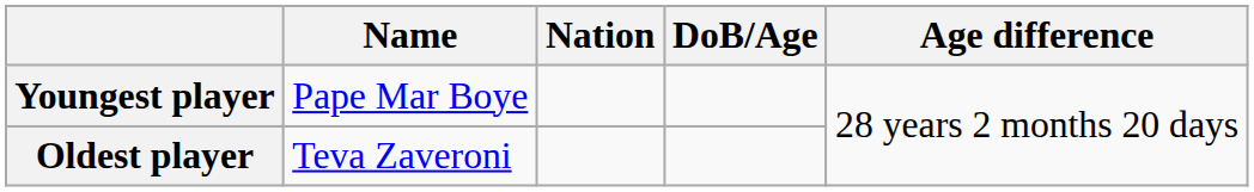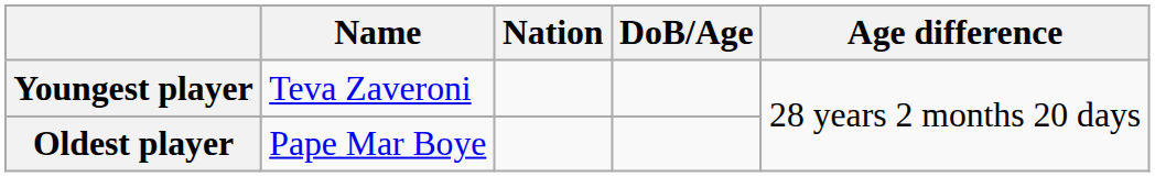Youngest player | Name: Pape Mar Boye -> Teva Zaveroni
Oldest player | Name: Teva Zaveroni -> Pape Mar Boye
